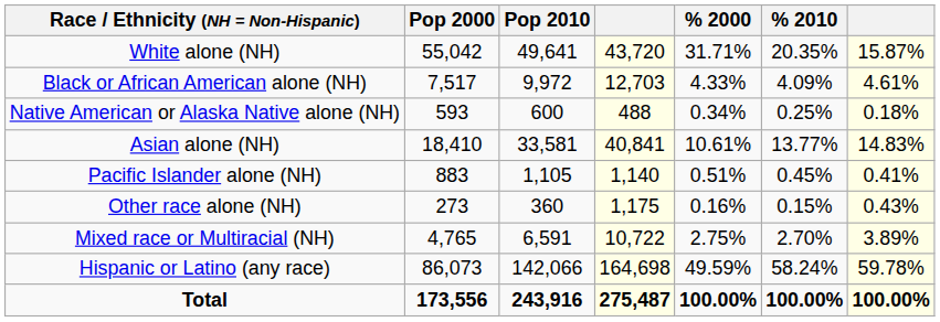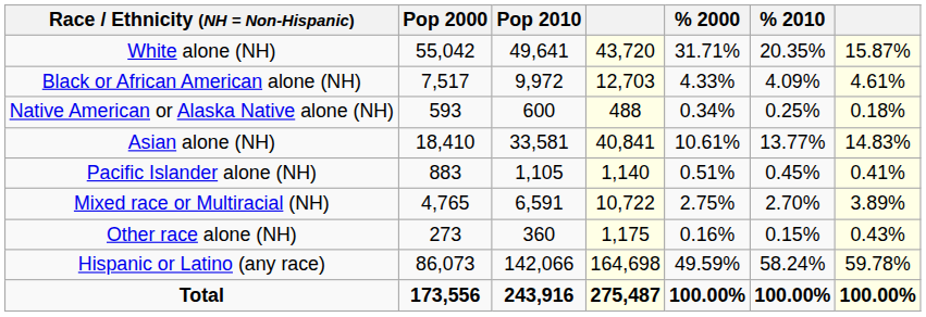rows swapped: Other race alone (NH) <-> Mixed race or Multiracial (NH)
